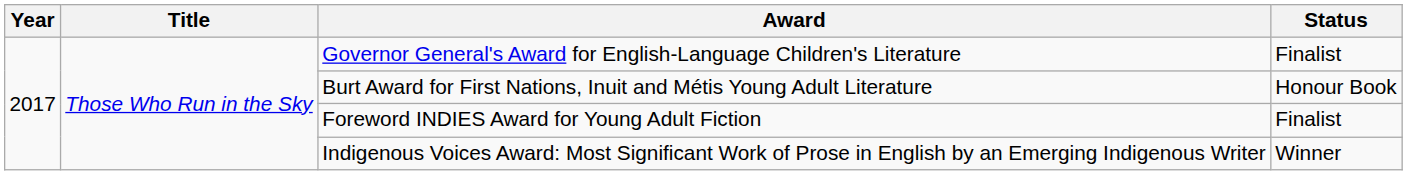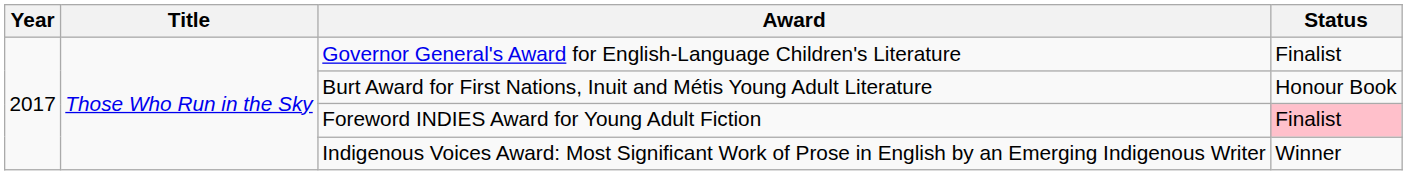Foreword INDIES Award for Young Adult Fiction | Status: no background -> pink background
